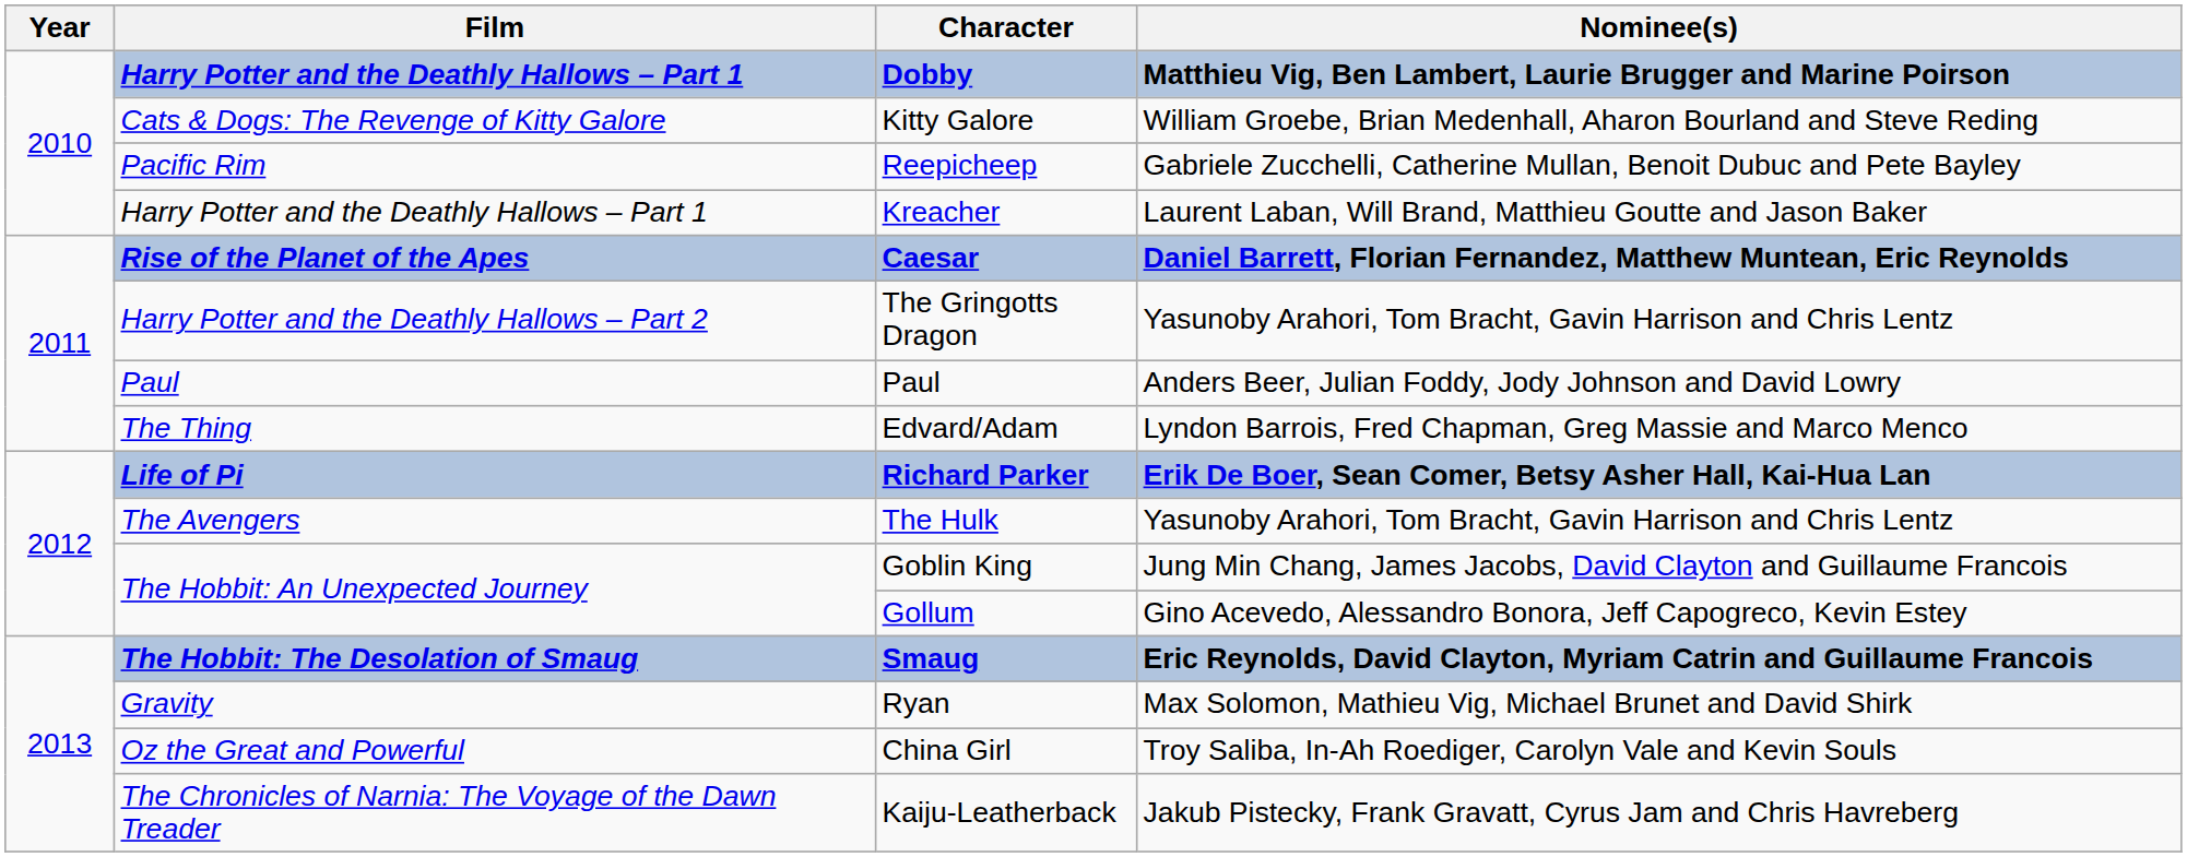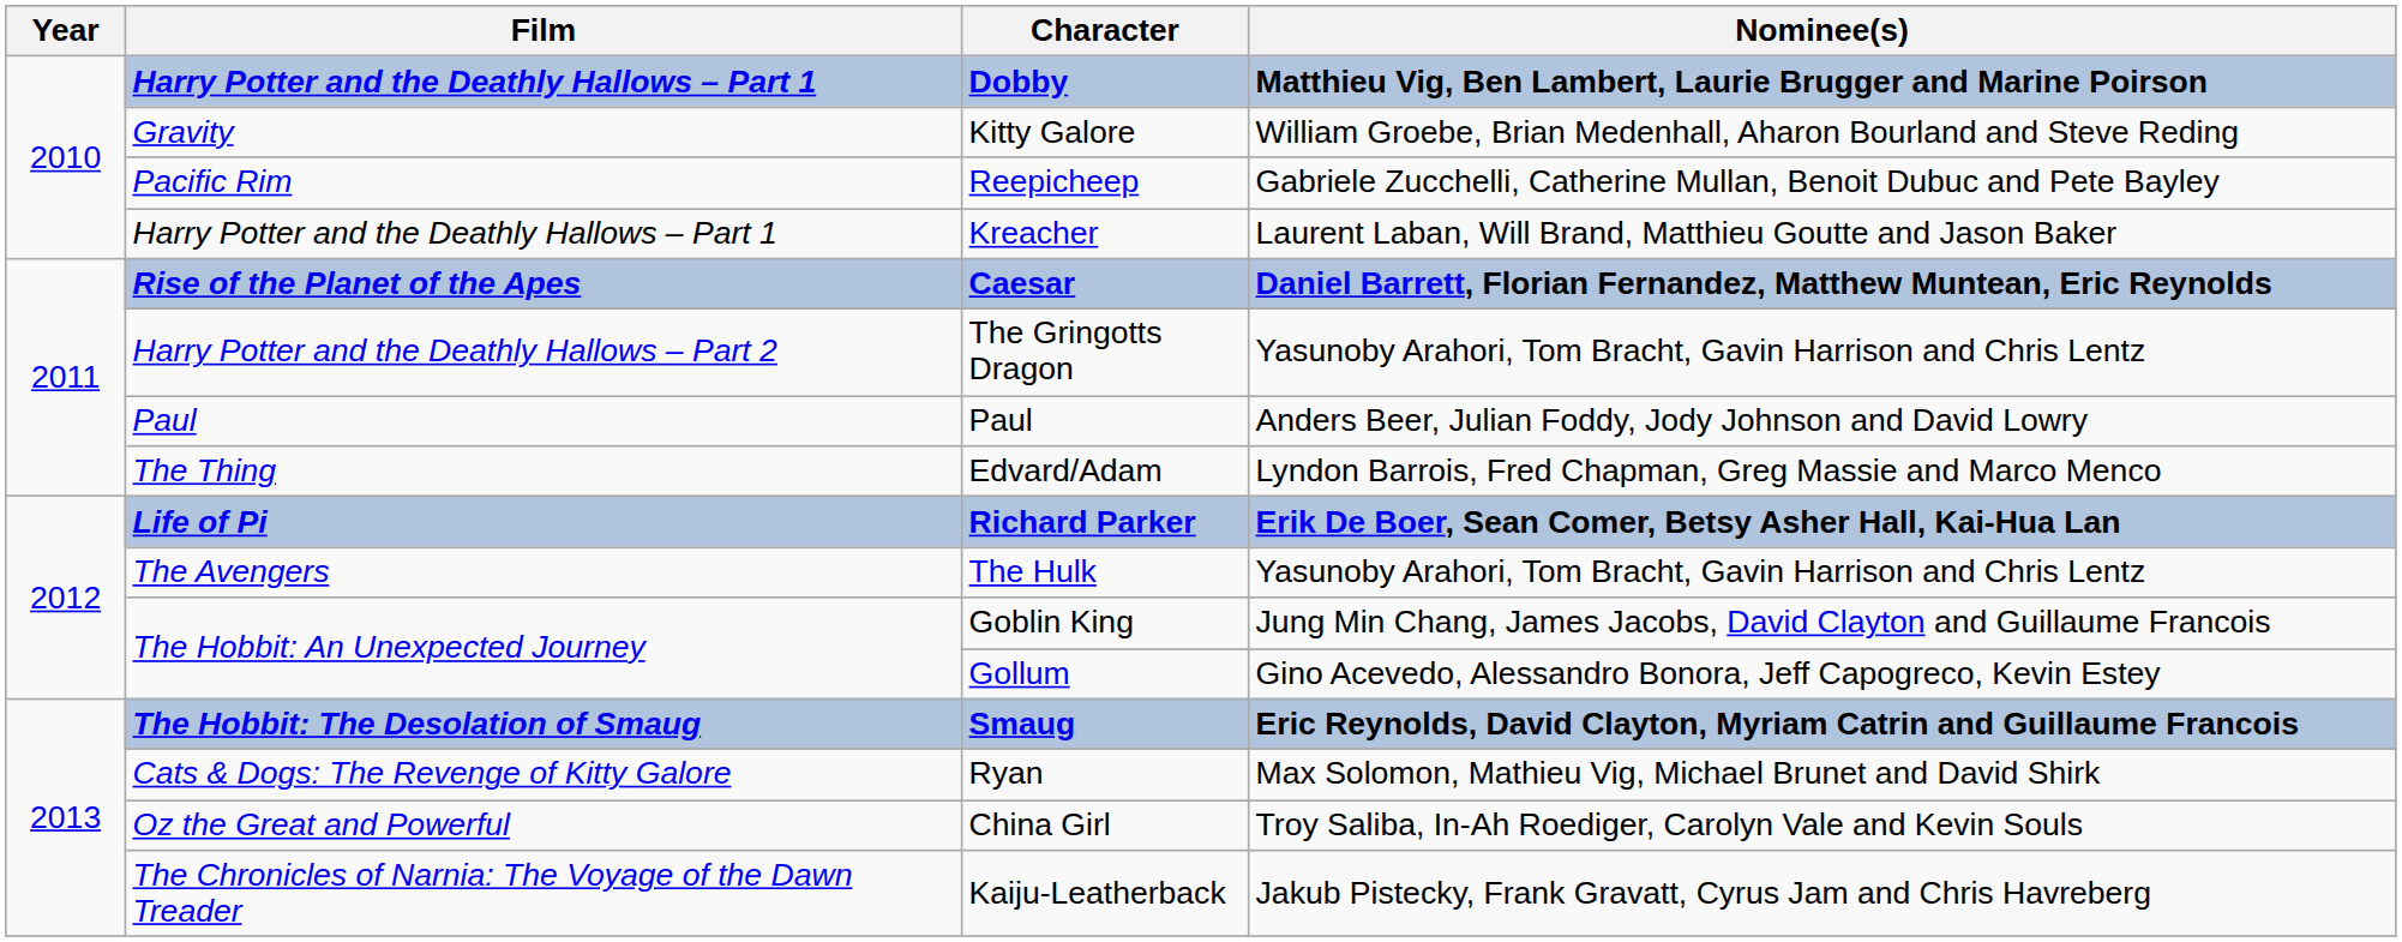Kitty Galore | Film: Cats & Dogs: The Revenge of Kitty Galore -> Gravity
Ryan | Film: Gravity -> Cats & Dogs: The Revenge of Kitty Galore
